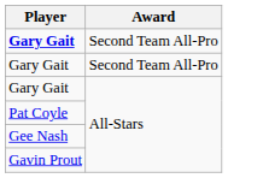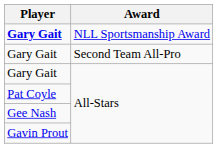row 2 | Award: Second Team All-Pro -> NLL Sportsmanship Award
